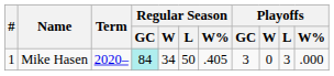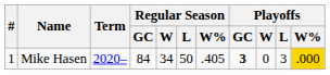Mike Hasen | Regular Season / GC: paleturquoise background -> no background
Mike Hasen | Playoffs / GC: normal -> bold
Mike Hasen | Playoffs / W%: no background -> gold background
